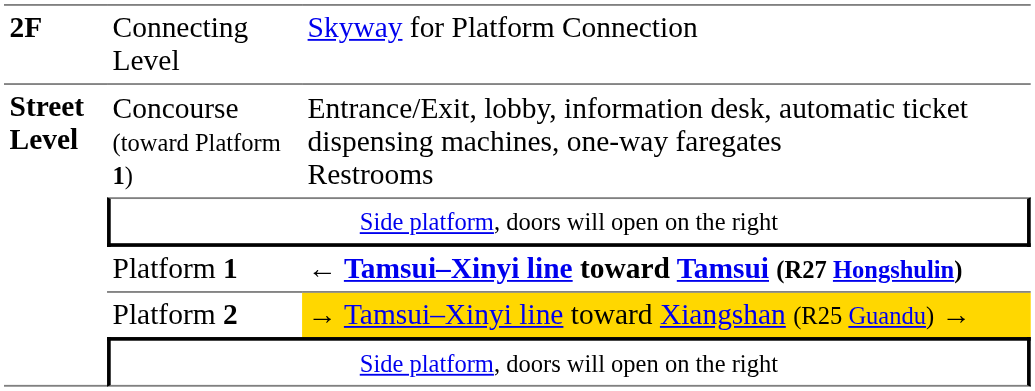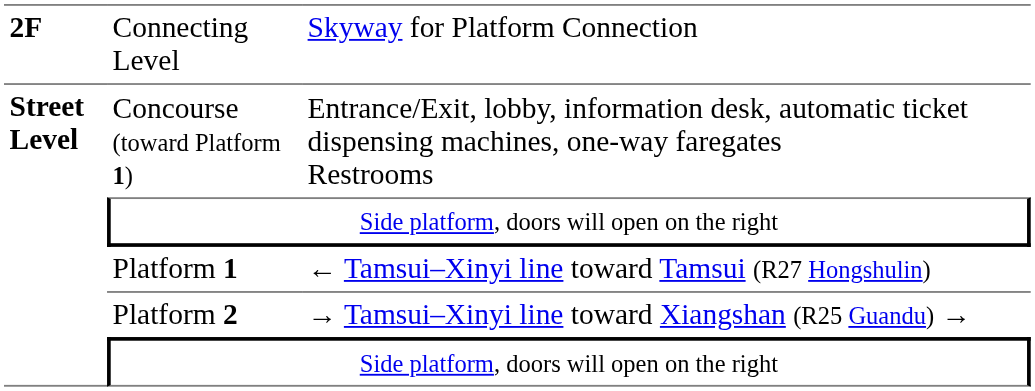Platform 1 | column 3: bold -> normal
Platform 2 | column 3: gold background -> no background
